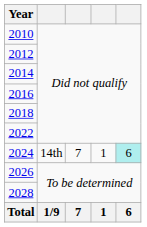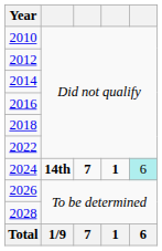2024 | column 2: normal -> bold
2024 | column 3: normal -> bold
2024 | column 4: normal -> bold
